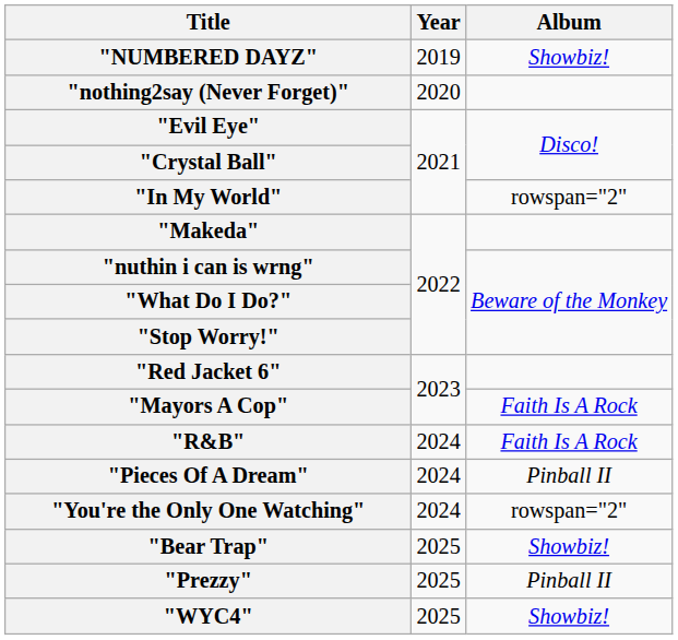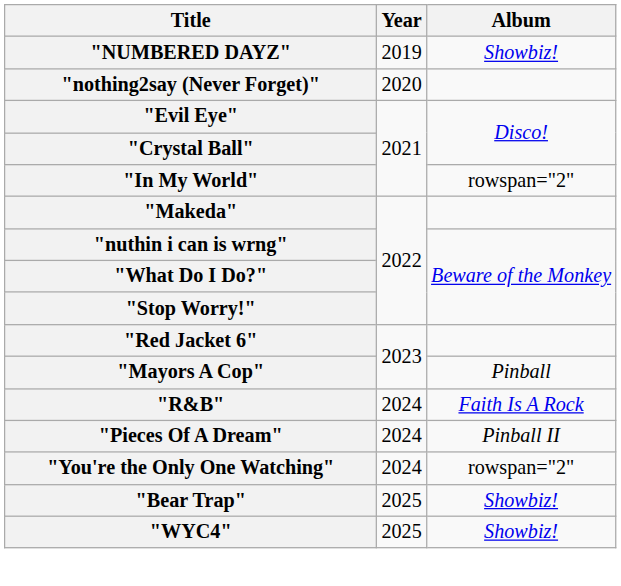"Mayors A Cop" | Album: Faith Is A Rock -> Pinball
- row: "Prezzy" | 2025 | Pinball II
